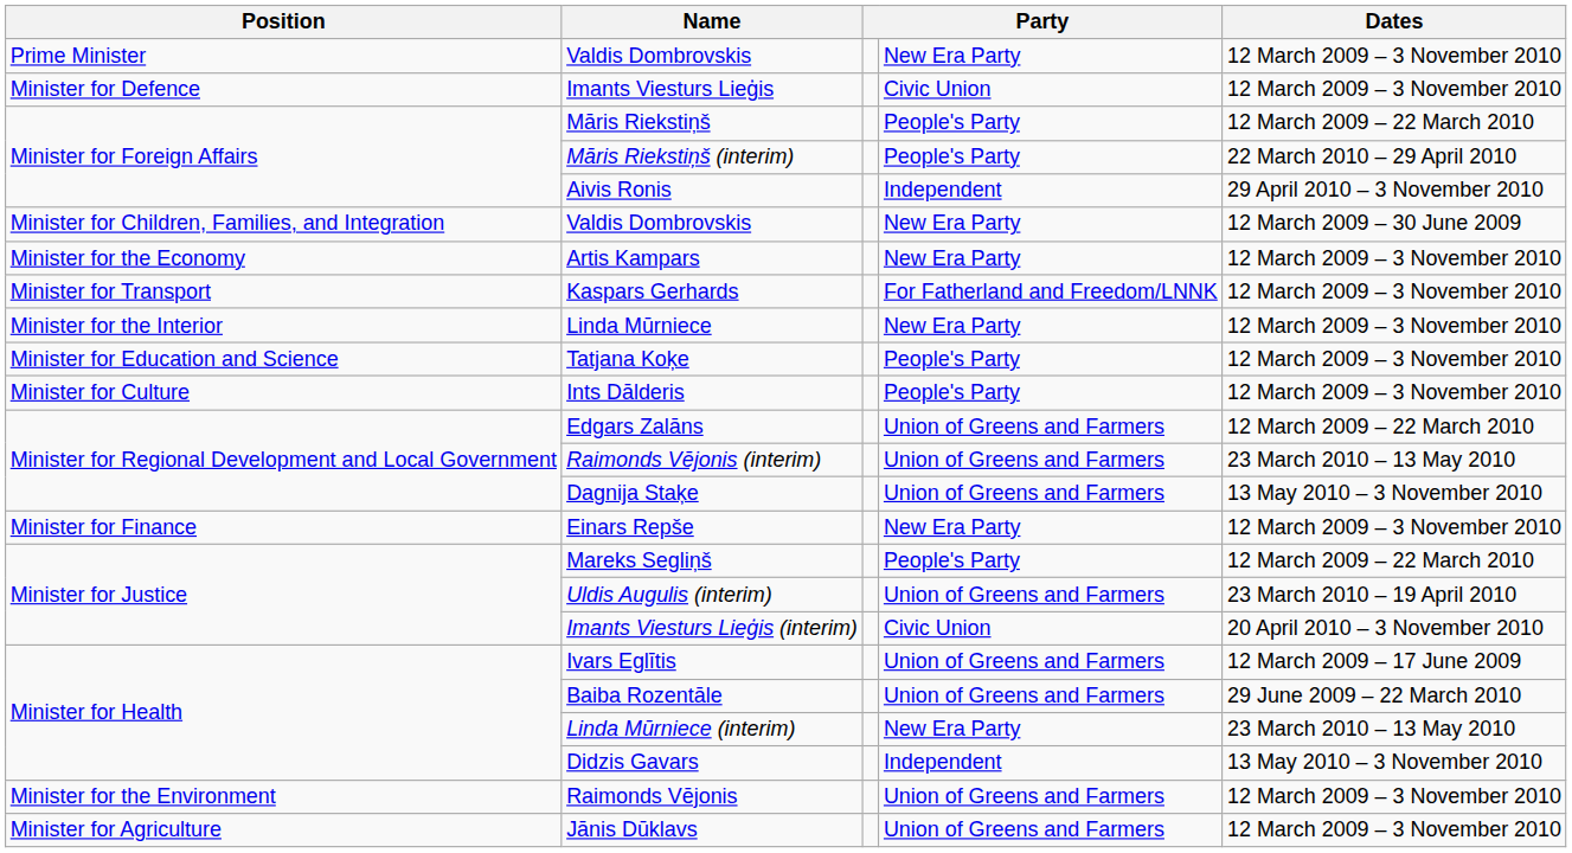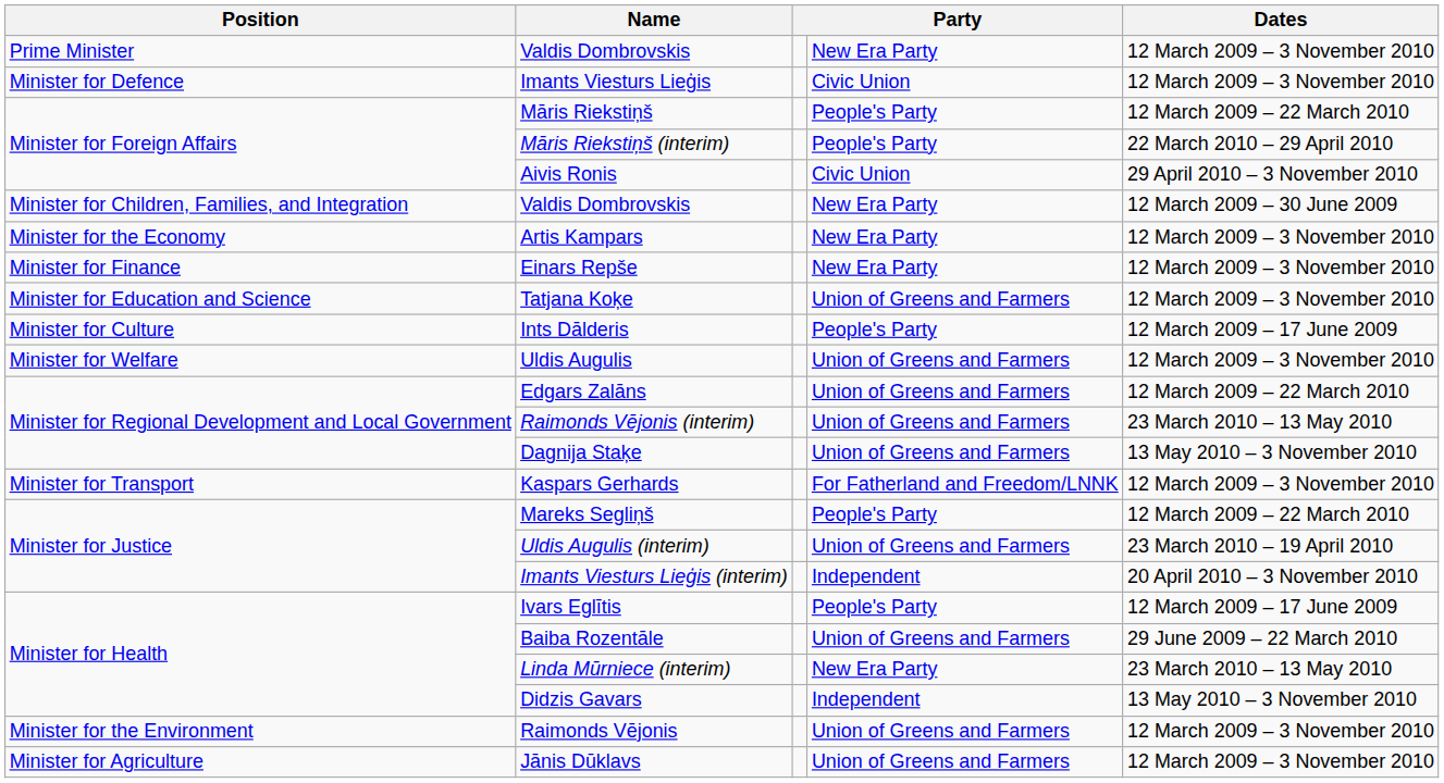Aivis Ronis | column 4: Independent -> Civic Union
rows swapped: Einars Repše <-> Kaspars Gerhards
- row: Minister for the Interior | Linda Mūrniece | New Era Party | 12 March 2009 – 3 November 2010
Tatjana Koķe | column 4: People's Party -> Union of Greens and Farmers
Ints Dālderis | Dates: 12 March 2009 – 3 November 2010 -> 12 March 2009 – 17 June 2009
+ row: Minister for Welfare | Uldis Augulis | Union of Greens and Farmers | 12 March 2009 – 3 November 2010
Imants Viesturs Lieģis (interim) | column 4: Civic Union -> Independent
Ivars Eglītis | column 4: Union of Greens and Farmers -> People's Party
